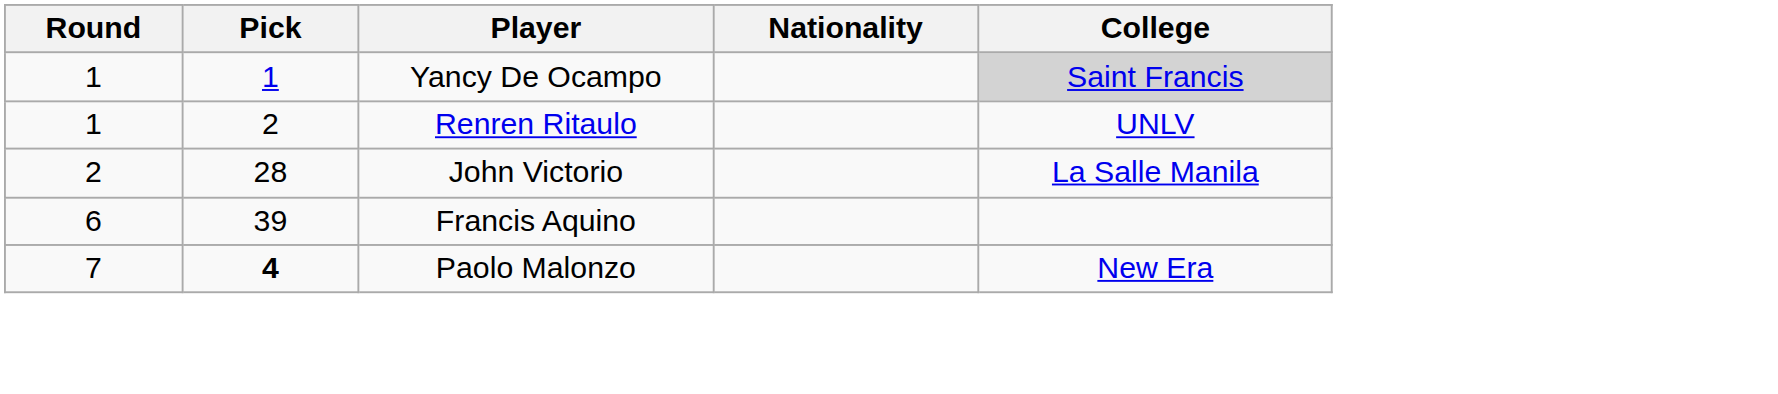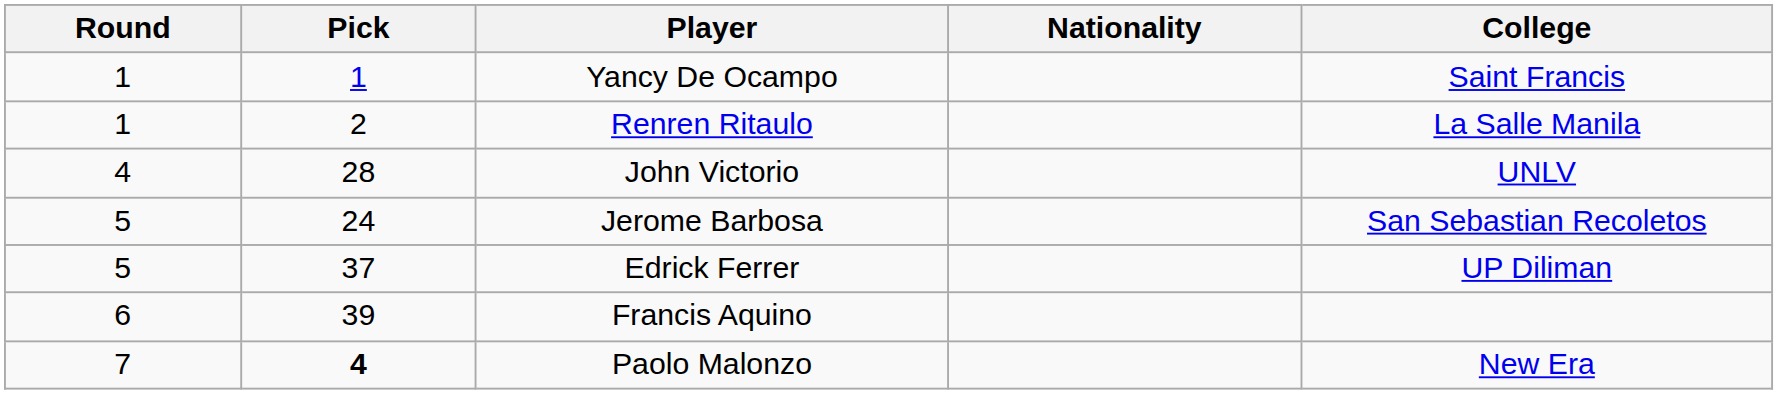Yancy De Ocampo | College: lightgrey background -> no background
Renren Ritaulo | College: UNLV -> La Salle Manila
John Victorio | Round: 2 -> 4
John Victorio | College: La Salle Manila -> UNLV
+ row: 5 | 24 | Jerome Barbosa | San Sebastian Recoletos
+ row: 5 | 37 | Edrick Ferrer | UP Diliman
